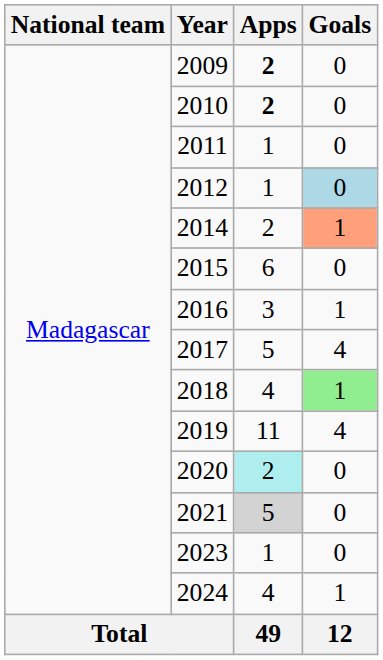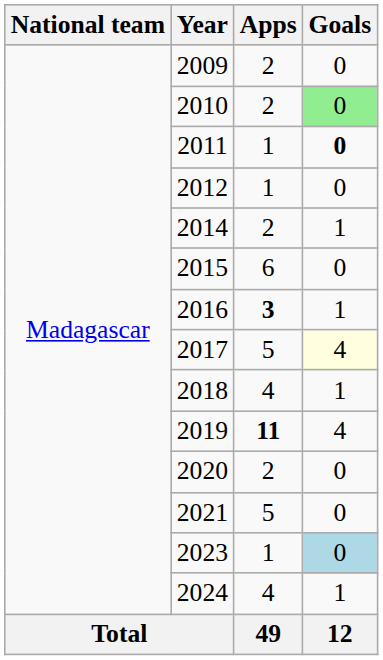2009 | Apps: bold -> normal
2010 | Apps: bold -> normal
2010 | Goals: no background -> lightgreen background
2011 | Goals: normal -> bold
2012 | Goals: lightblue background -> no background
2014 | Goals: lightsalmon background -> no background
2016 | Apps: normal -> bold
2017 | Goals: no background -> lightyellow background
2018 | Goals: lightgreen background -> no background
2019 | Apps: normal -> bold
2020 | Apps: paleturquoise background -> no background
2021 | Apps: lightgrey background -> no background
2023 | Goals: no background -> lightblue background
